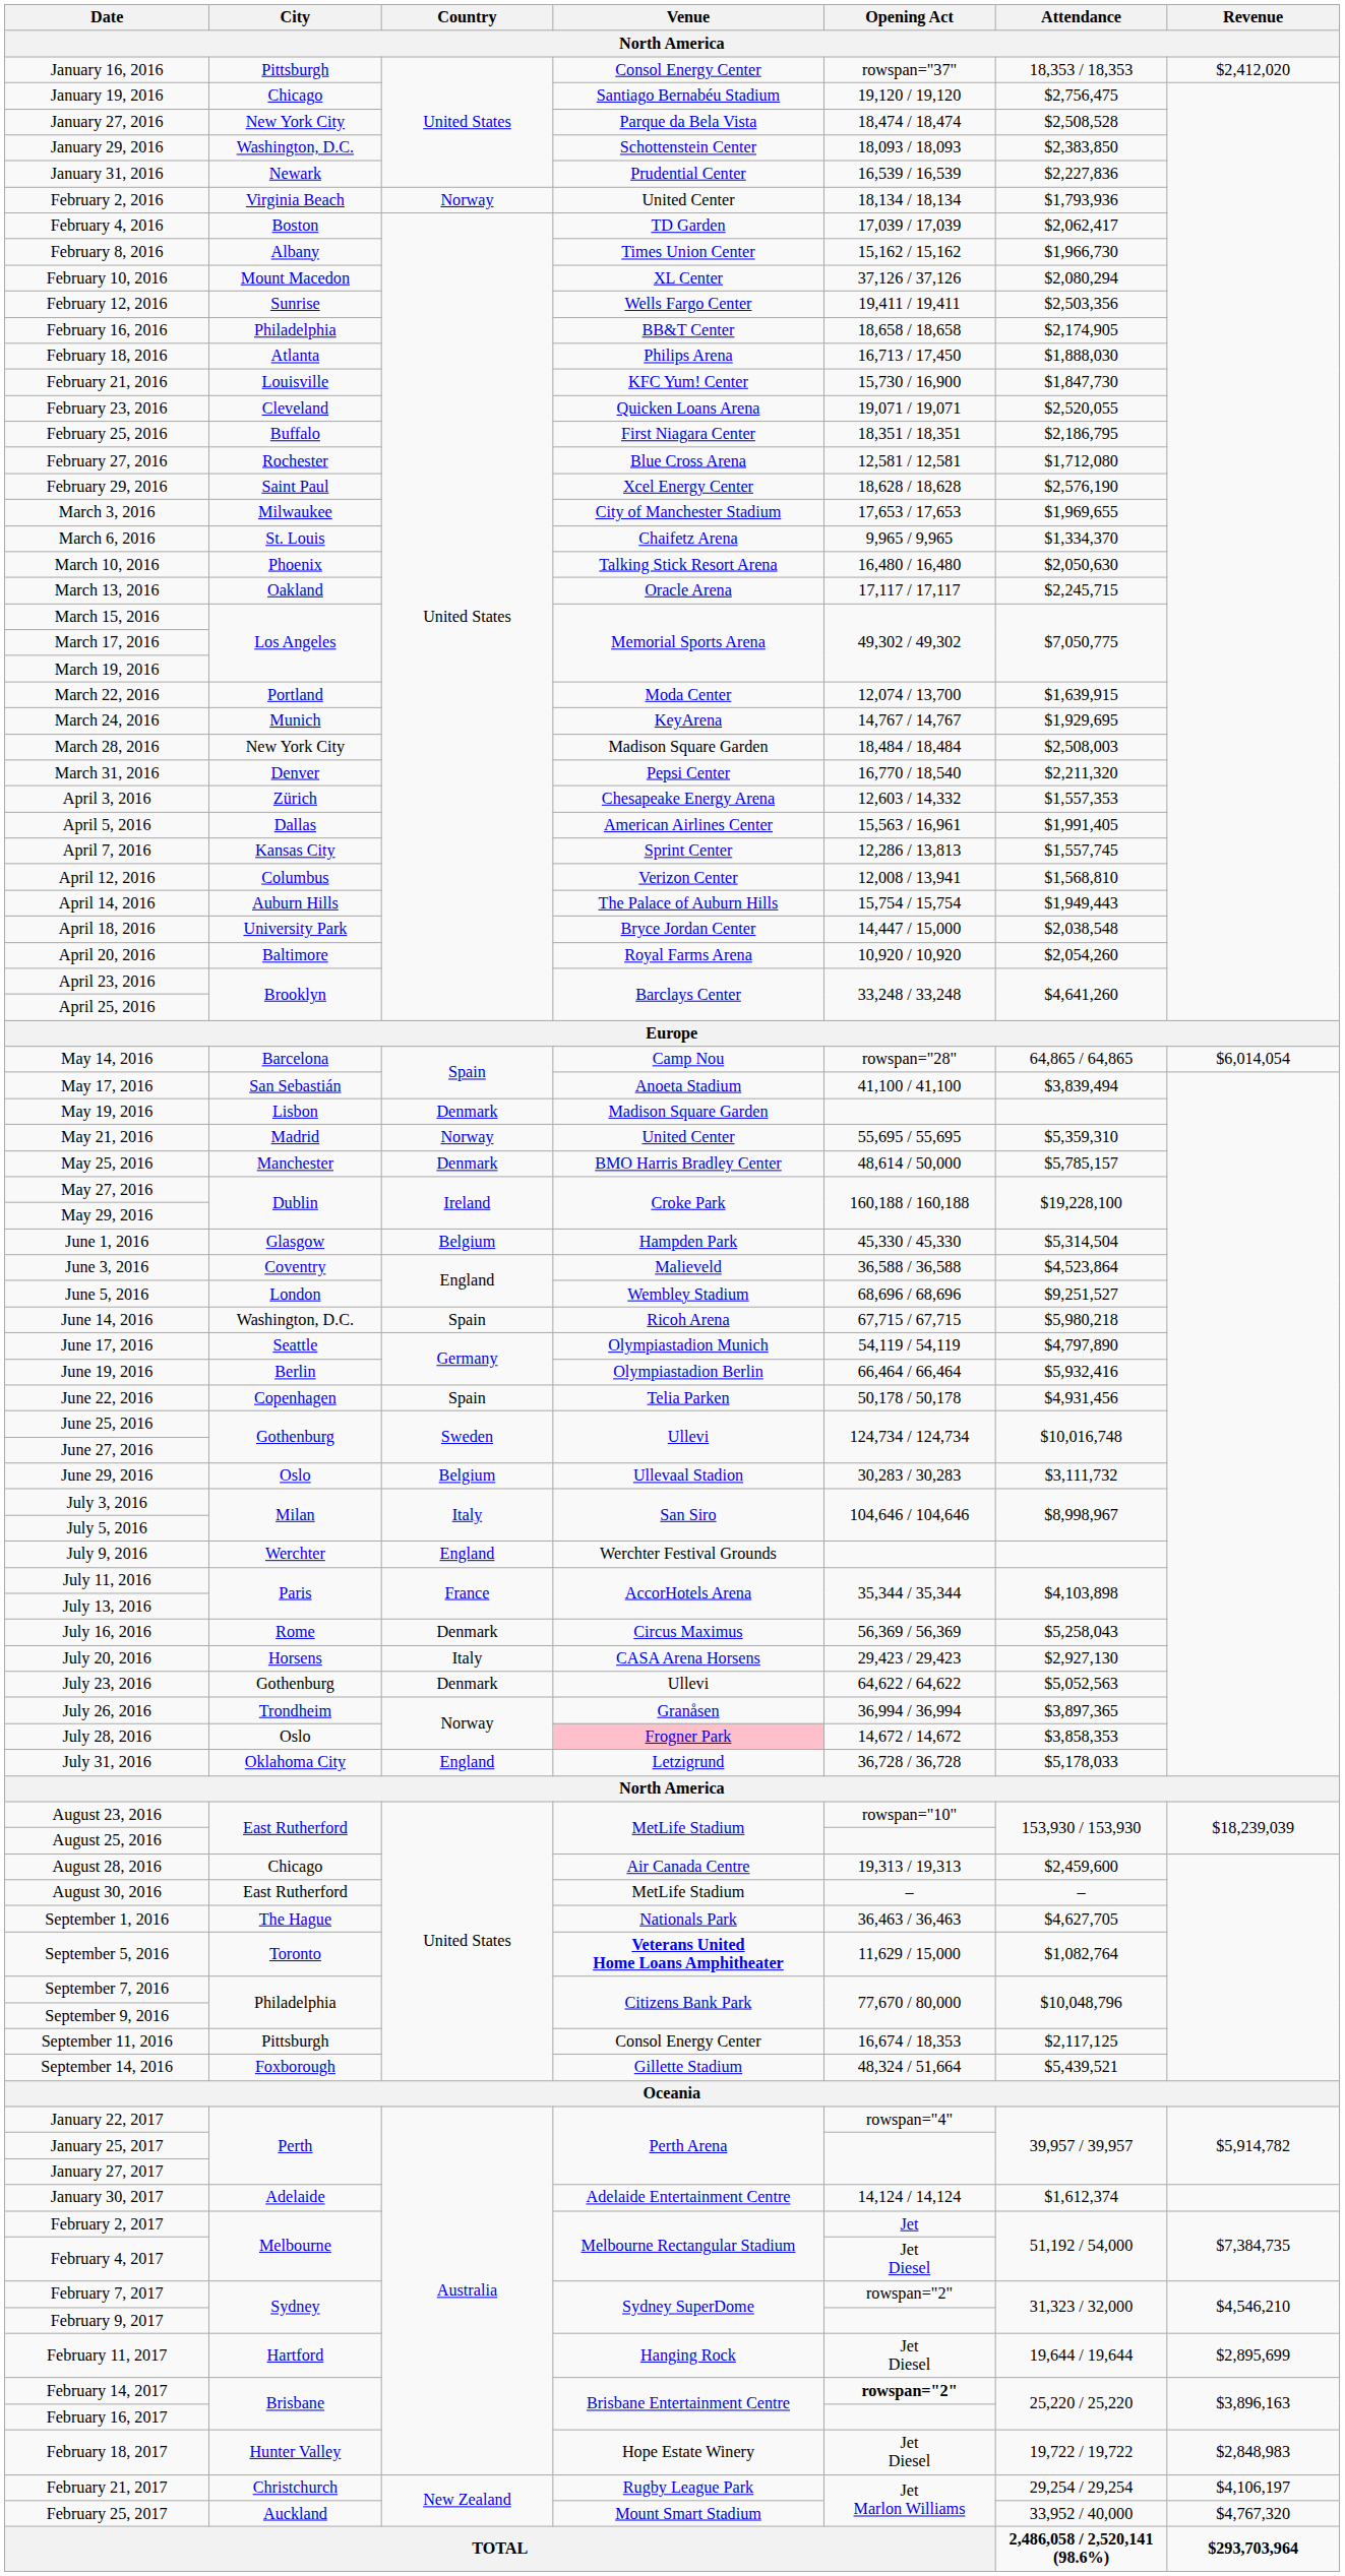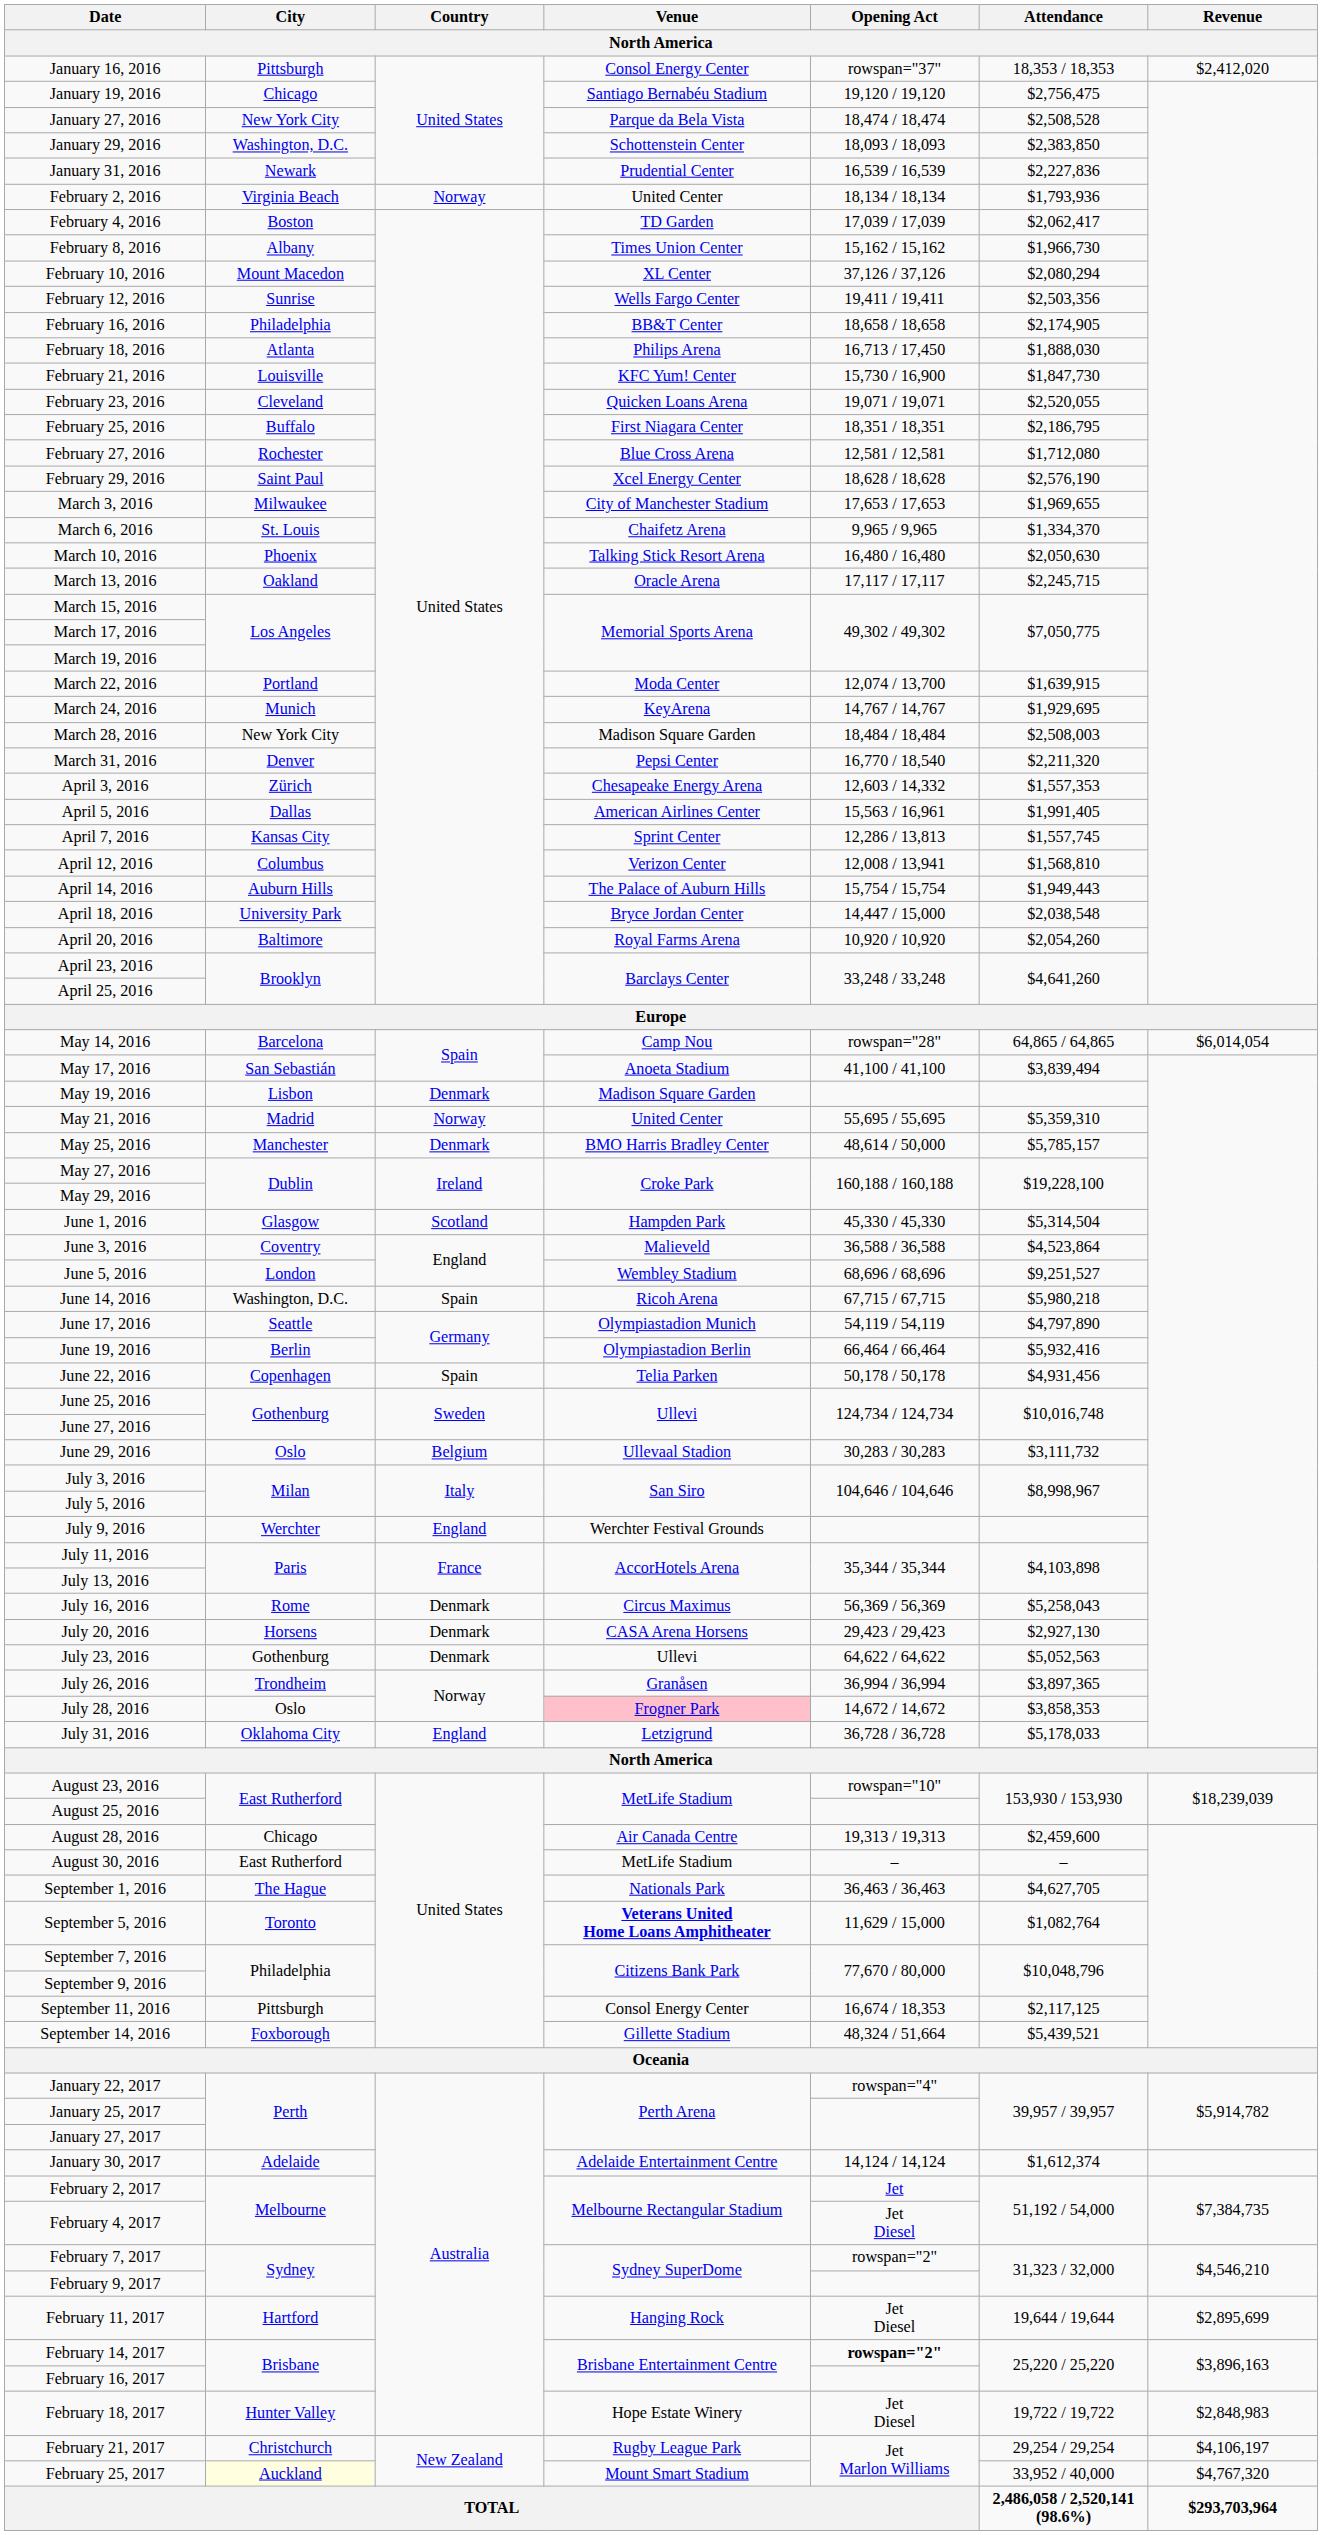June 1, 2016 | Country: Belgium -> Scotland
July 20, 2016 | Country: Italy -> Denmark
February 25, 2017 | City: no background -> lightyellow background
